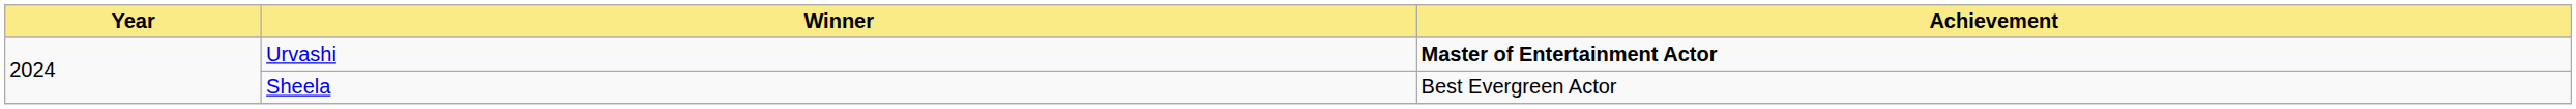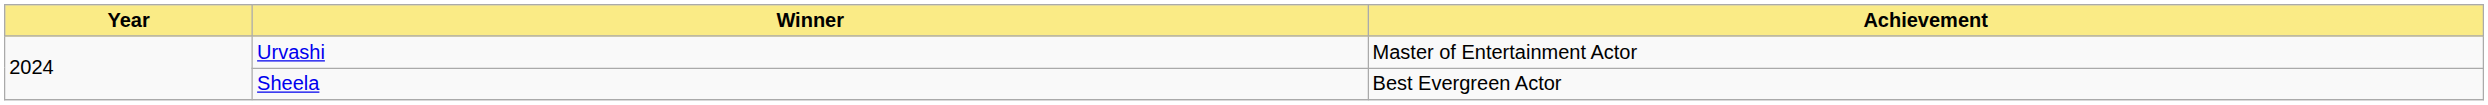Urvashi | Achievement: bold -> normal
